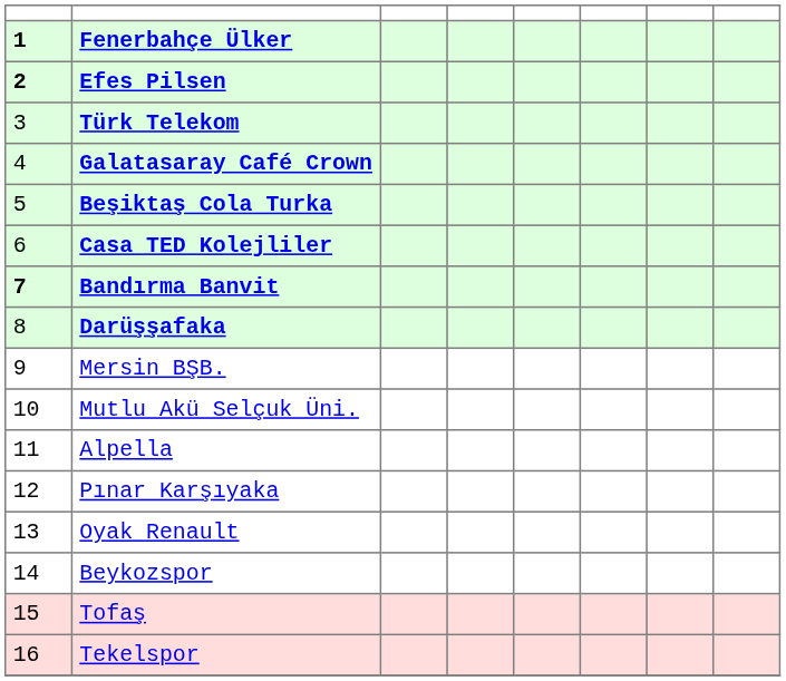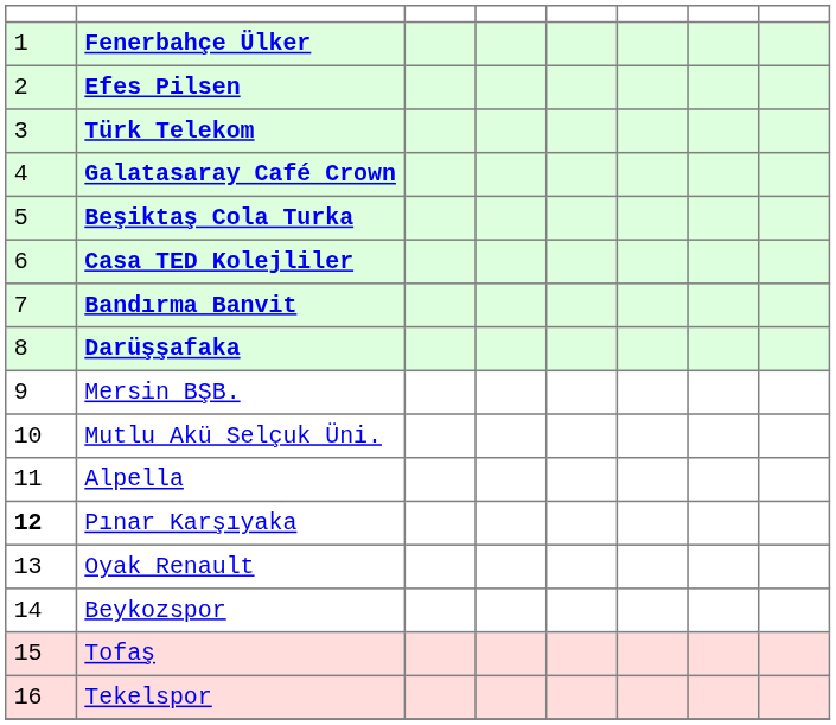Fenerbahçe Ülker | column 1: bold -> normal
Efes Pilsen | column 1: bold -> normal
Bandırma Banvit | column 1: bold -> normal
Pınar Karşıyaka | column 1: normal -> bold
